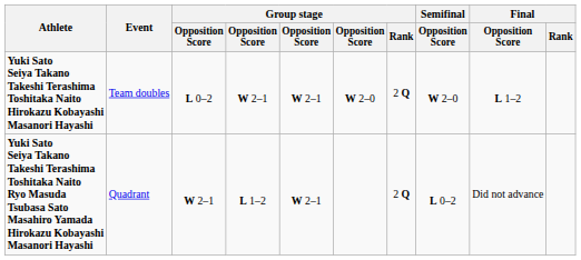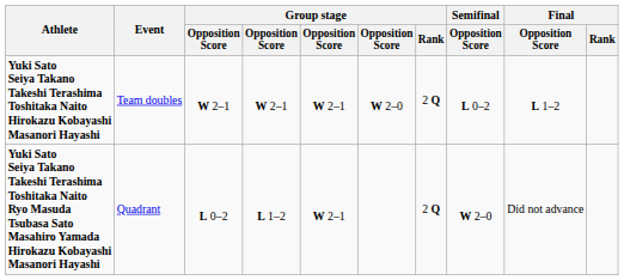row 3 | column 3: L 0–2 -> W 2–1
row 3 | Semifinal / Opposition Score: W 2–0 -> L 0–2
row 4 | column 3: W 2–1 -> L 0–2
row 4 | Semifinal / Opposition Score: L 0–2 -> W 2–0
